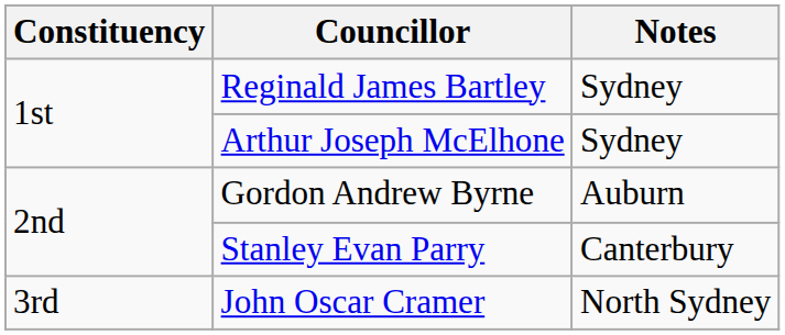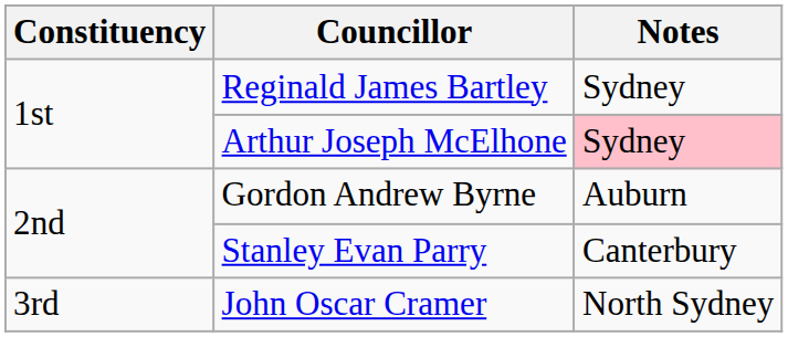Arthur Joseph McElhone | Notes: no background -> pink background
